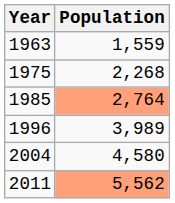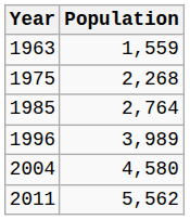1985 | Population: lightsalmon background -> no background
2011 | Population: lightsalmon background -> no background
